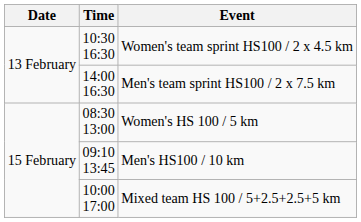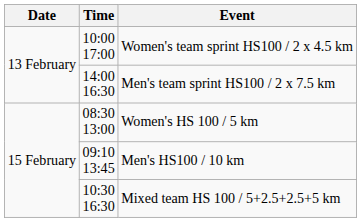Women's team sprint HS100 / 2 x 4.5 km | Time: 10:30 16:30 -> 10:00 17:00
Mixed team HS 100 / 5+2.5+2.5+5 km | Time: 10:00 17:00 -> 10:30 16:30
